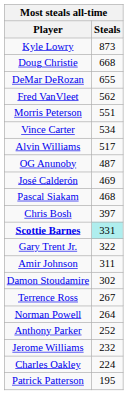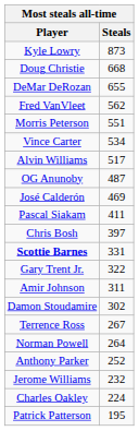Pascal Siakam | Steals: 468 -> 411
Scottie Barnes | Steals: paleturquoise background -> no background
